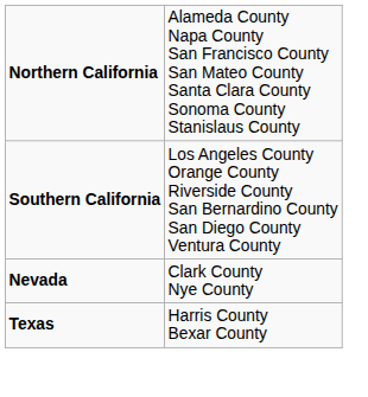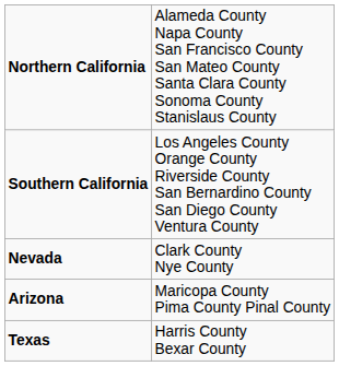+ row: Arizona | Maricopa County Pima County Pinal County
